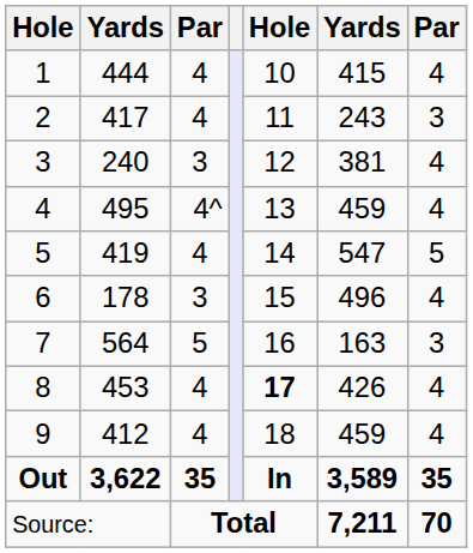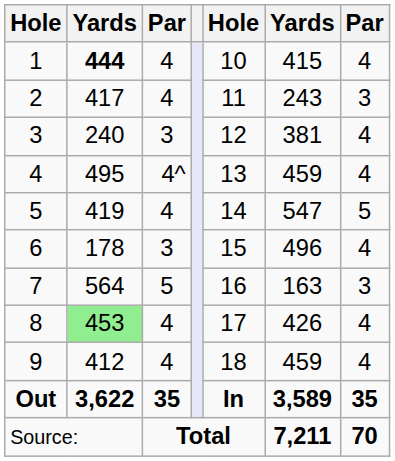1 | column 2: normal -> bold
8 | column 2: no background -> lightgreen background
8 | column 5: bold -> normal
